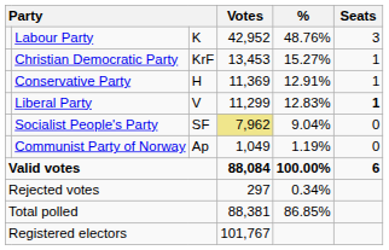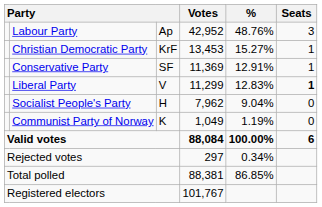Labour Party | column 3: K -> Ap
Conservative Party | column 3: H -> SF
Socialist People's Party | column 3: SF -> H
Socialist People's Party | Votes: khaki background -> no background
Communist Party of Norway | column 3: Ap -> K
